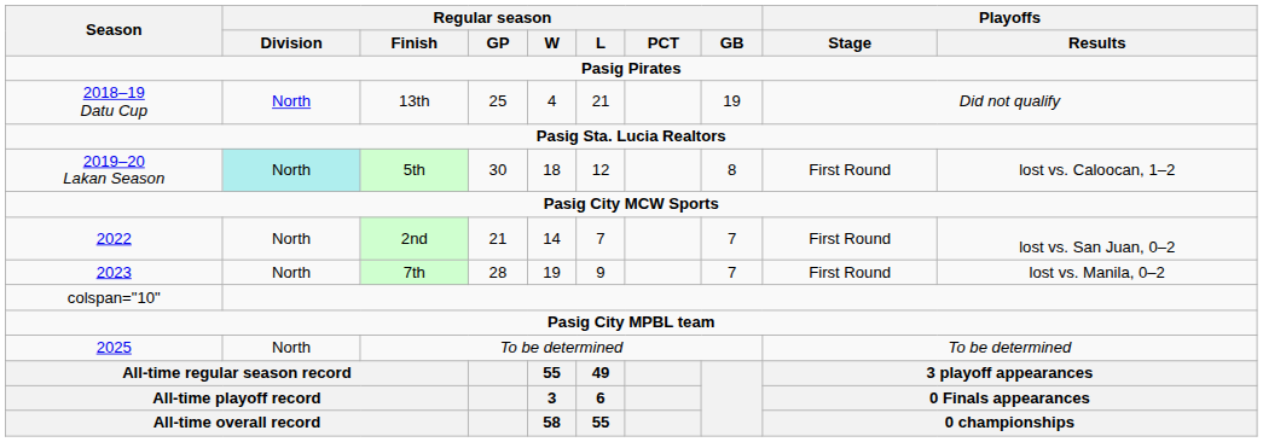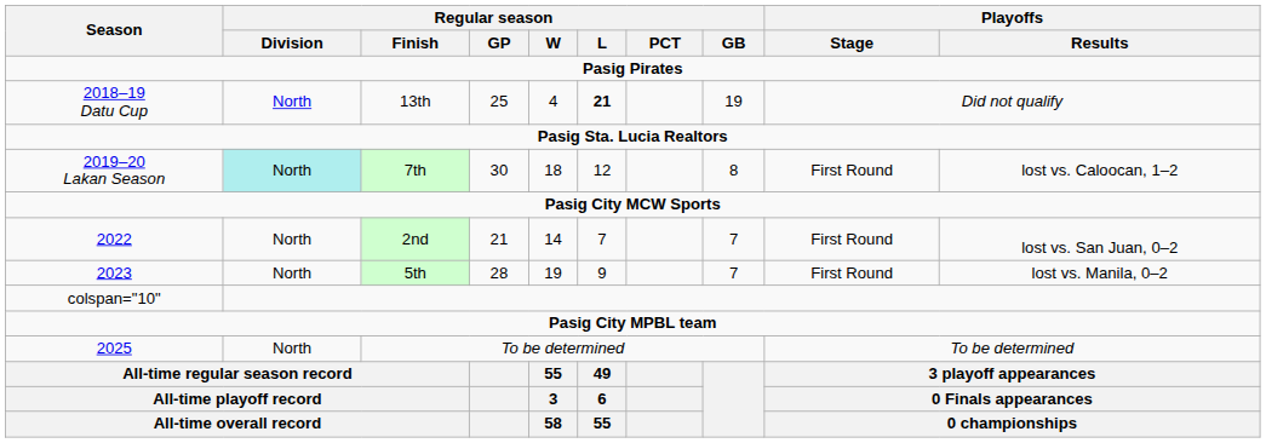2018–19 Datu Cup | Regular season / L: normal -> bold
2019–20 Lakan Season | Regular season / Finish: 5th -> 7th
2023 | Regular season / Finish: 7th -> 5th
